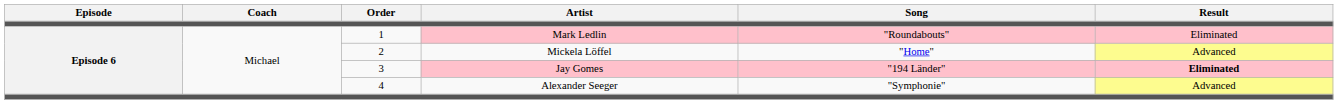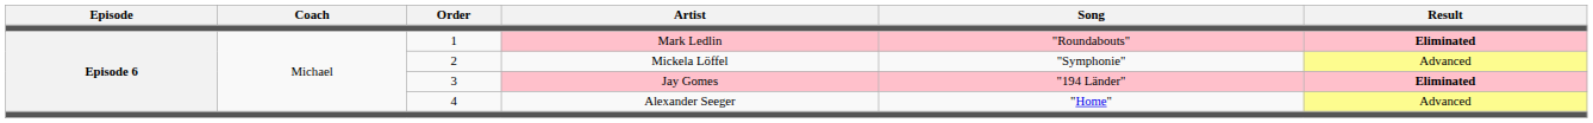1 | Result: normal -> bold
2 | Song: "Home" -> "Symphonie"
4 | Song: "Symphonie" -> "Home"
